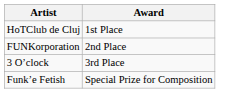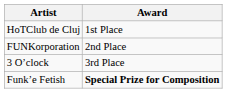Funk’e Fetish | Award: normal -> bold
